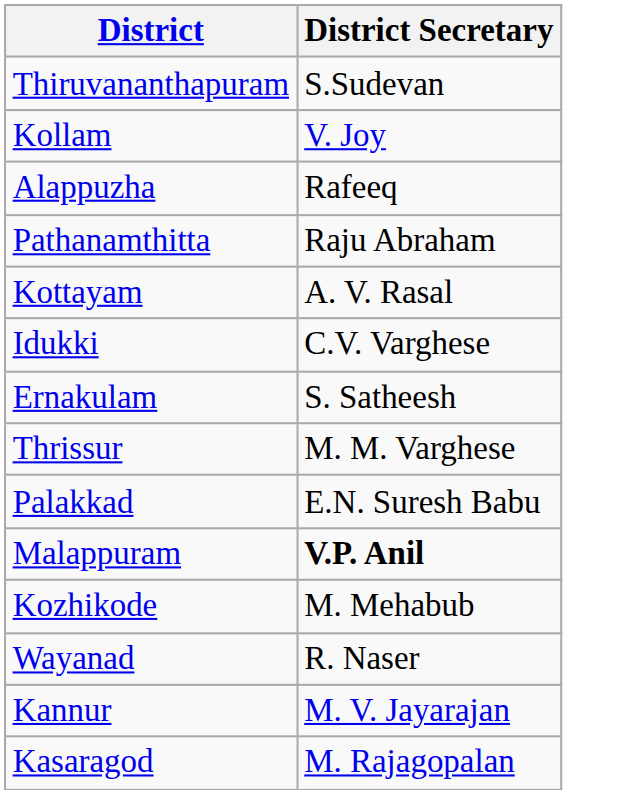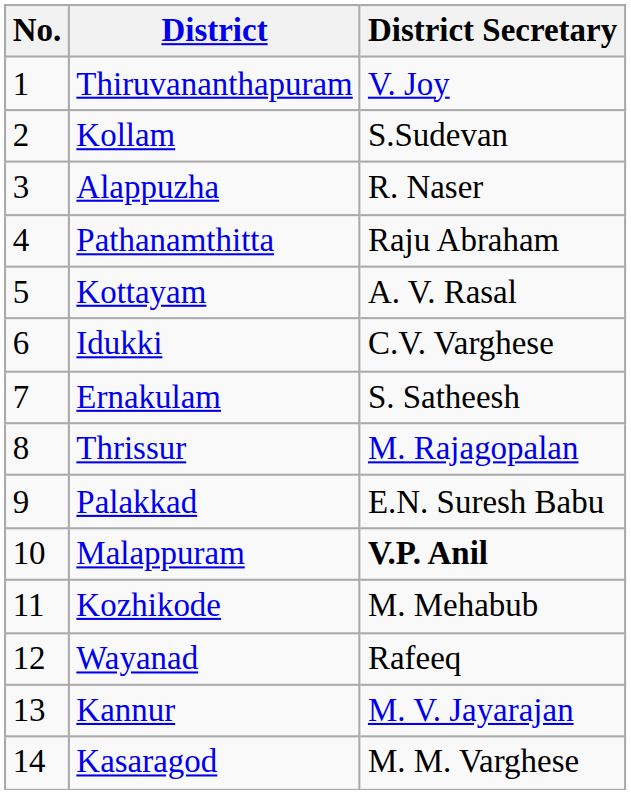+ column: No. | 1 | 2 | 3 | 4 | 5 | 6 | 7 | 8 | 9 | 10 | 11 | 12 | 13 | 14
Thiruvananthapuram | District Secretary: S.Sudevan -> V. Joy
Kollam | District Secretary: V. Joy -> S.Sudevan
Alappuzha | District Secretary: Rafeeq -> R. Naser
Thrissur | District Secretary: M. M. Varghese -> M. Rajagopalan
Wayanad | District Secretary: R. Naser -> Rafeeq
Kasaragod | District Secretary: M. Rajagopalan -> M. M. Varghese
